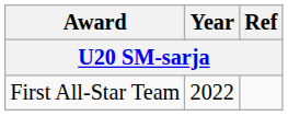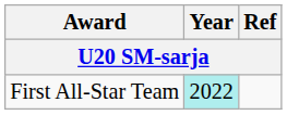row 3 | Year: no background -> paleturquoise background
